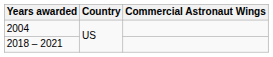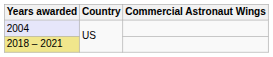2004 | Years awarded: no background -> lavender background
2018 – 2021 | Years awarded: no background -> khaki background
